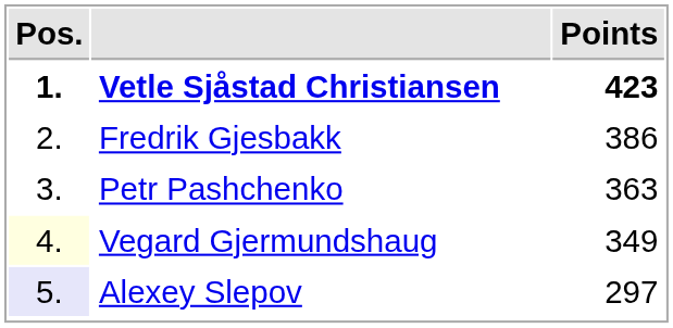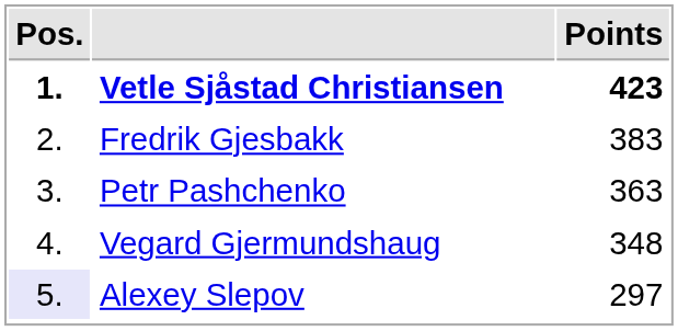Fredrik Gjesbakk | Points: 386 -> 383
Vegard Gjermundshaug | Pos.: lightyellow background -> no background
Vegard Gjermundshaug | Points: 349 -> 348
